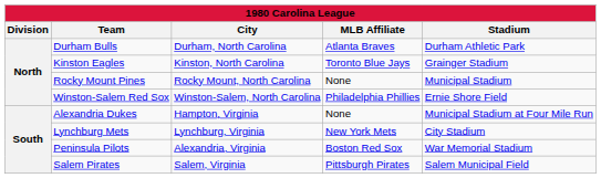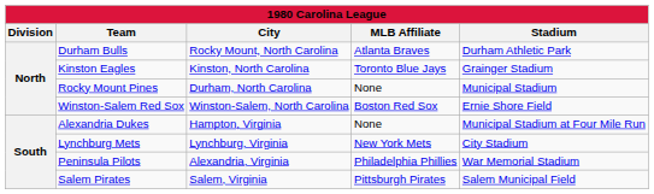Durham Bulls | City: Durham, North Carolina -> Rocky Mount, North Carolina
Rocky Mount Pines | City: Rocky Mount, North Carolina -> Durham, North Carolina
Winston-Salem Red Sox | MLB Affiliate: Philadelphia Phillies -> Boston Red Sox
Peninsula Pilots | MLB Affiliate: Boston Red Sox -> Philadelphia Phillies
